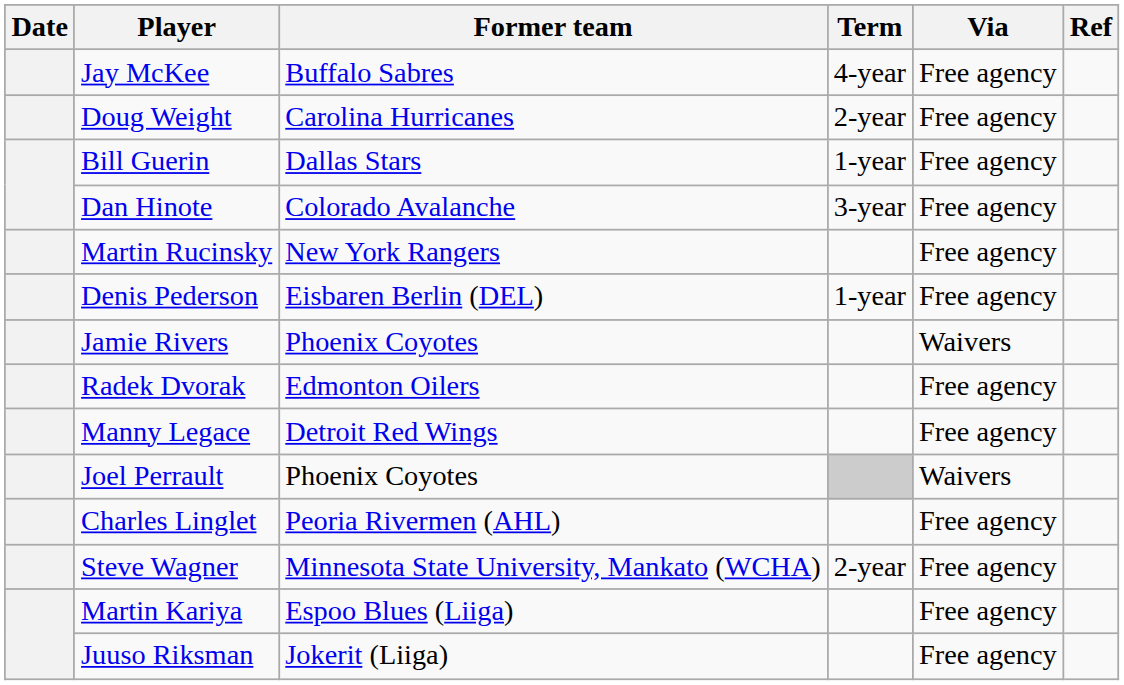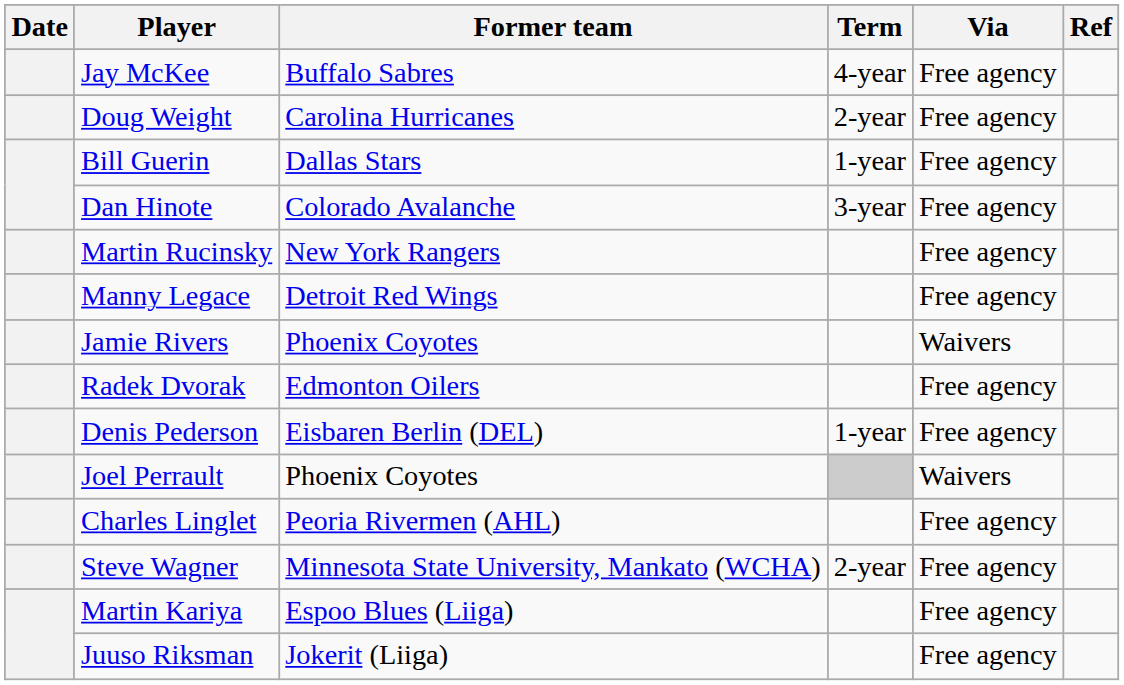rows swapped: Manny Legace <-> Denis Pederson
